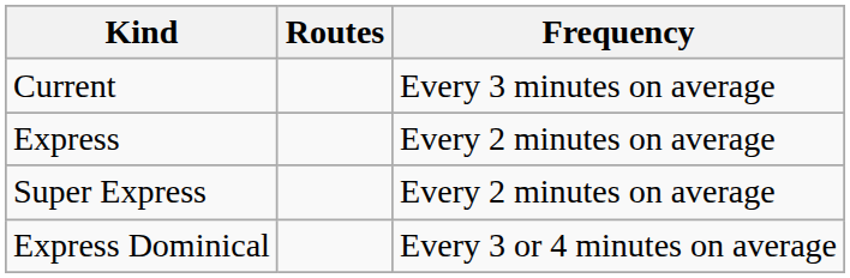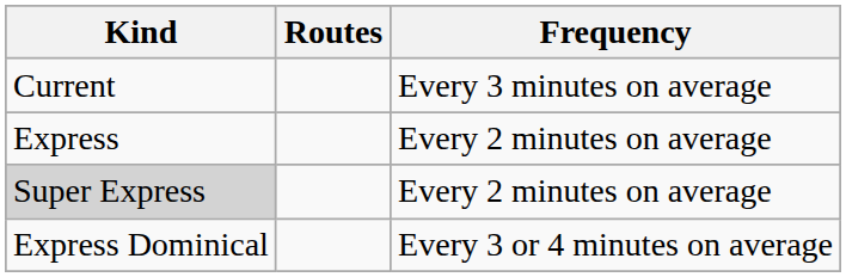row 4 | Kind: no background -> lightgrey background
